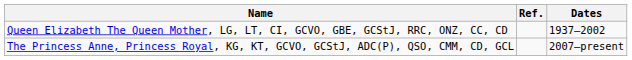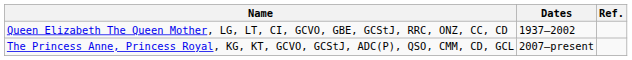columns swapped: Dates <-> Ref.
